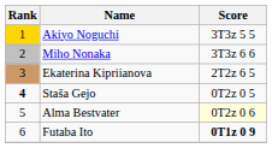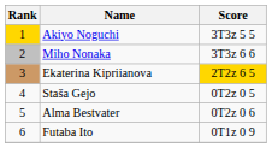Ekaterina Kipriianova | Score: no background -> gold background
Staša Gejo | Rank: bold -> normal
Alma Bestvater | Score: lightyellow background -> no background
Futaba Ito | Score: bold -> normal
